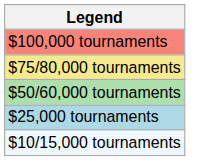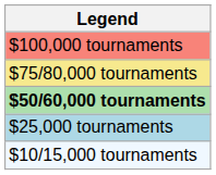row 4 | column 1: normal -> bold
